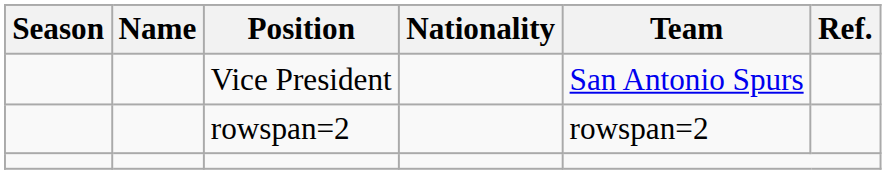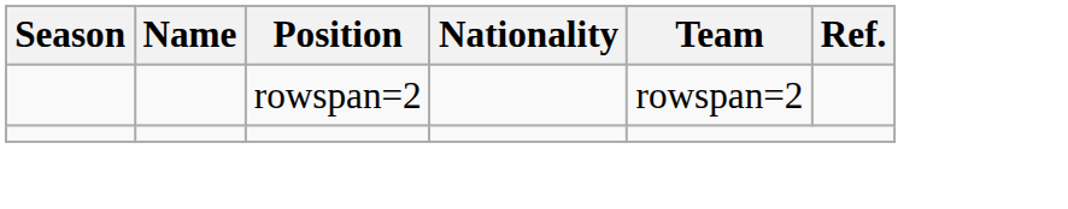- row: Vice President | San Antonio Spurs
